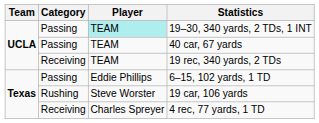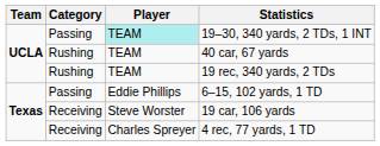40 car, 67 yards | Category: Passing -> Rushing
19 rec, 340 yards, 2 TDs | Category: Receiving -> Rushing
19 car, 106 yards | Category: Rushing -> Receiving
